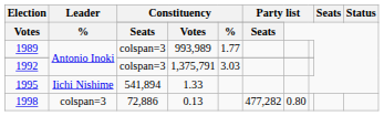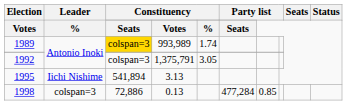1989 | column 3: no background -> gold background
1989 | column 5: 1.77 -> 1.74
1992 | column 5: 3.03 -> 3.05
1995 | column 4: 1.33 -> 3.13
1998 | column 6: 477,282 -> 477,284
1998 | column 7: 0.80 -> 0.85
